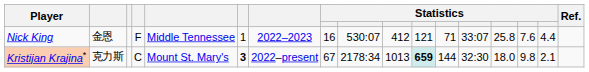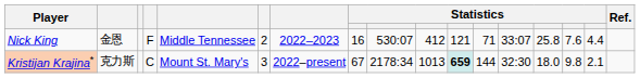Nick King | column 6: 1 -> 2
Kristijan Krajina* | column 6: bold -> normal
